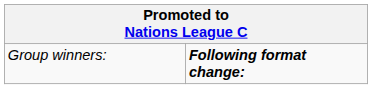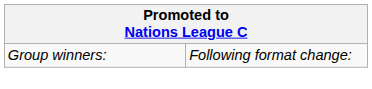Group winners: | column 2: bold -> normal
